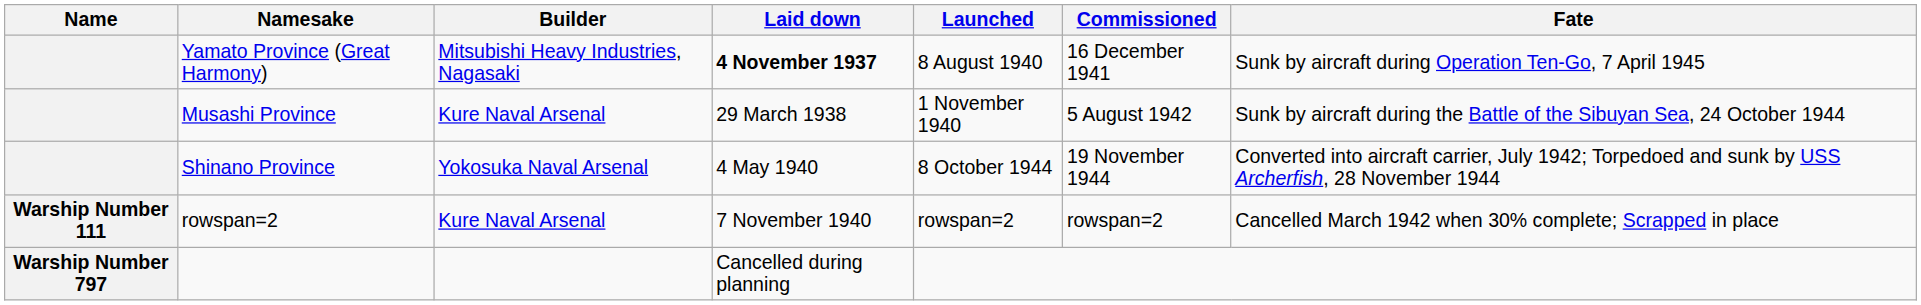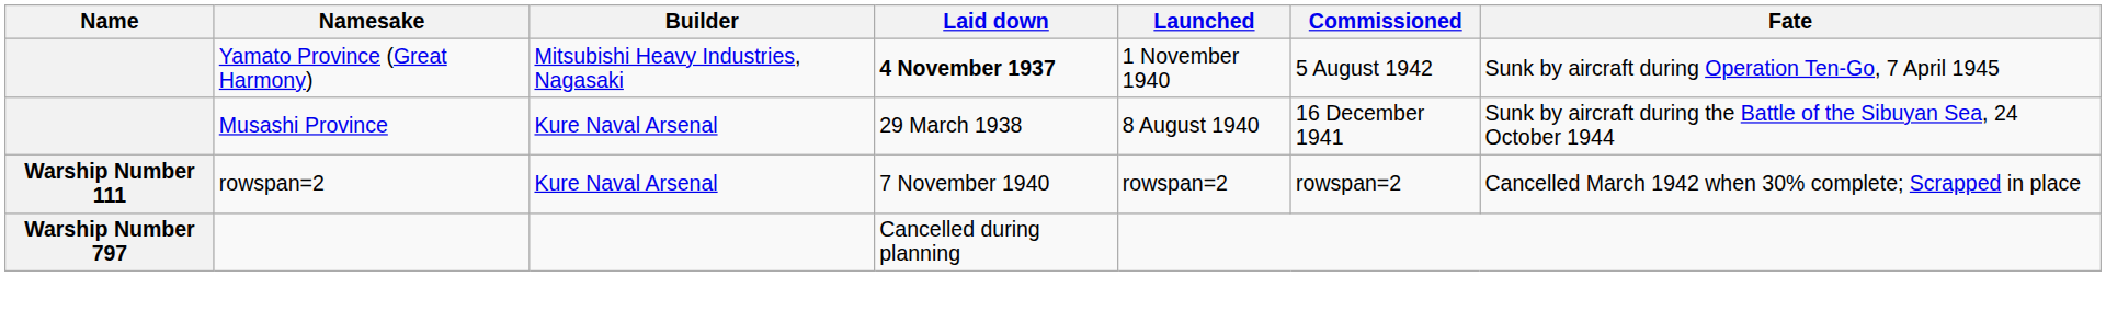Yamato Province (Great Harmony) | Launched: 8 August 1940 -> 1 November 1940
Yamato Province (Great Harmony) | Commissioned: 16 December 1941 -> 5 August 1942
Musashi Province | Launched: 1 November 1940 -> 8 August 1940
Musashi Province | Commissioned: 5 August 1942 -> 16 December 1941
- row: Shinano Province | Yokosuka Naval Arsenal | 4 May 1940 | 8 October 1944 | 19 November 1944 | Converted into aircraft carrier, July 1942; Torpedoed and sunk by USS Archerfish, 28 November 1944
